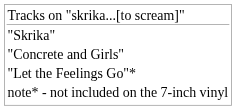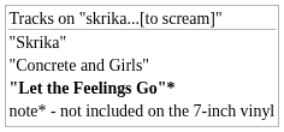row 4 | column 1: normal -> bold
